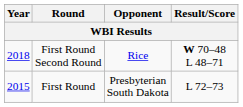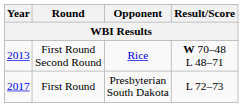First Round Second Round | Year: 2018 -> 2013
First Round | Year: 2015 -> 2017
